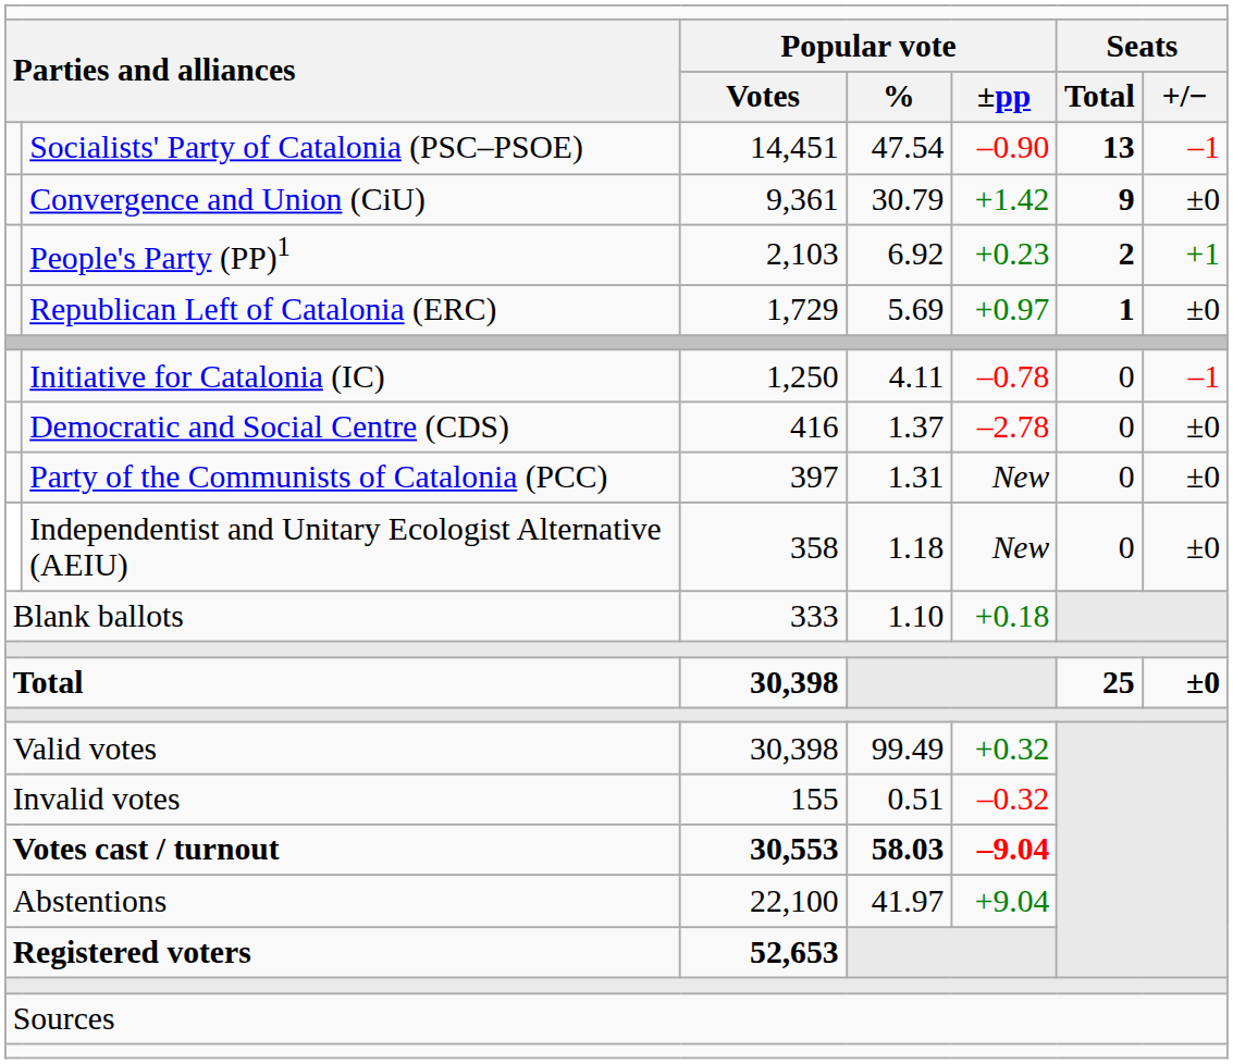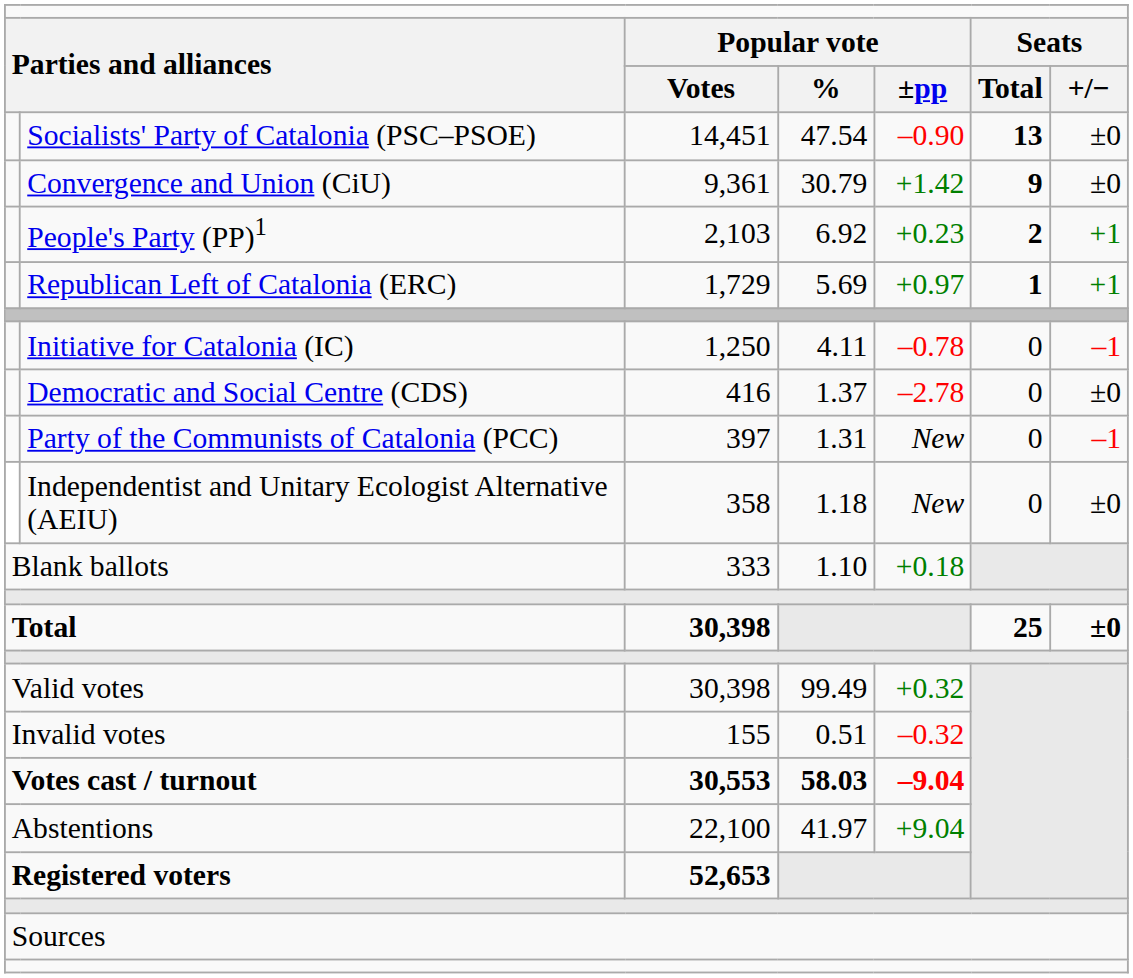Socialists' Party of Catalonia (PSC–PSOE) | column 7: –1 -> ±0
Republican Left of Catalonia (ERC) | column 7: ±0 -> +1
Party of the Communists of Catalonia (PCC) | column 7: ±0 -> –1
